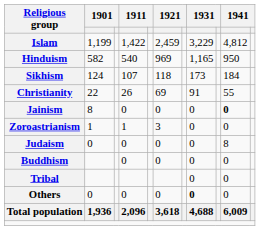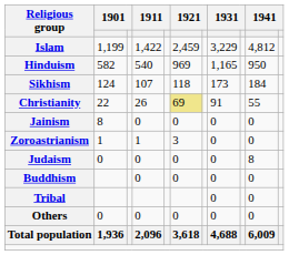Christianity | column 6: no background -> khaki background
Jainism | column 10: bold -> normal
Others | column 8: bold -> normal
